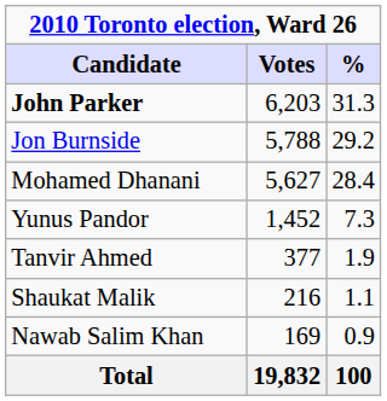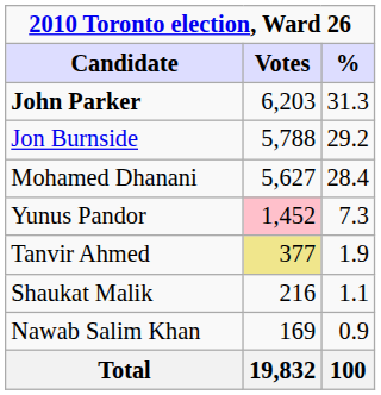Yunus Pandor | Votes: no background -> pink background
Tanvir Ahmed | Votes: no background -> khaki background
